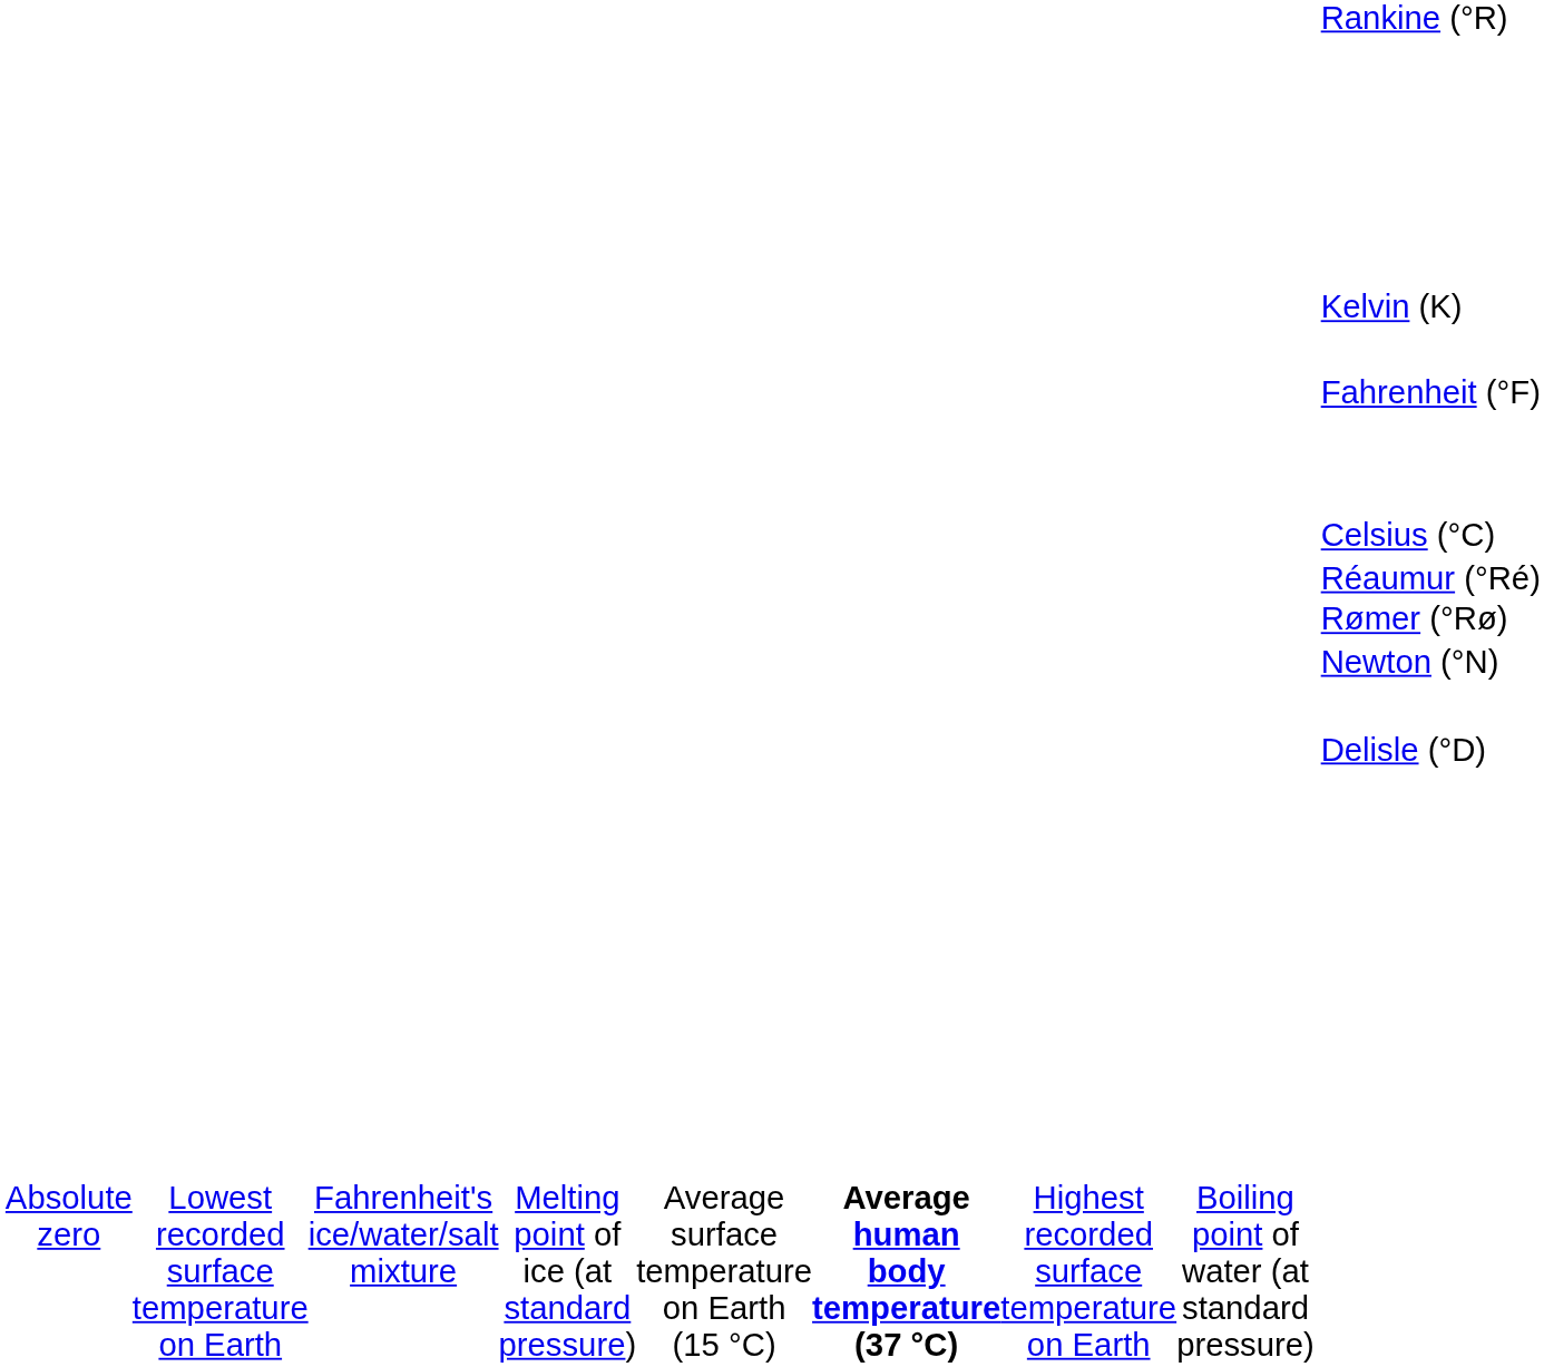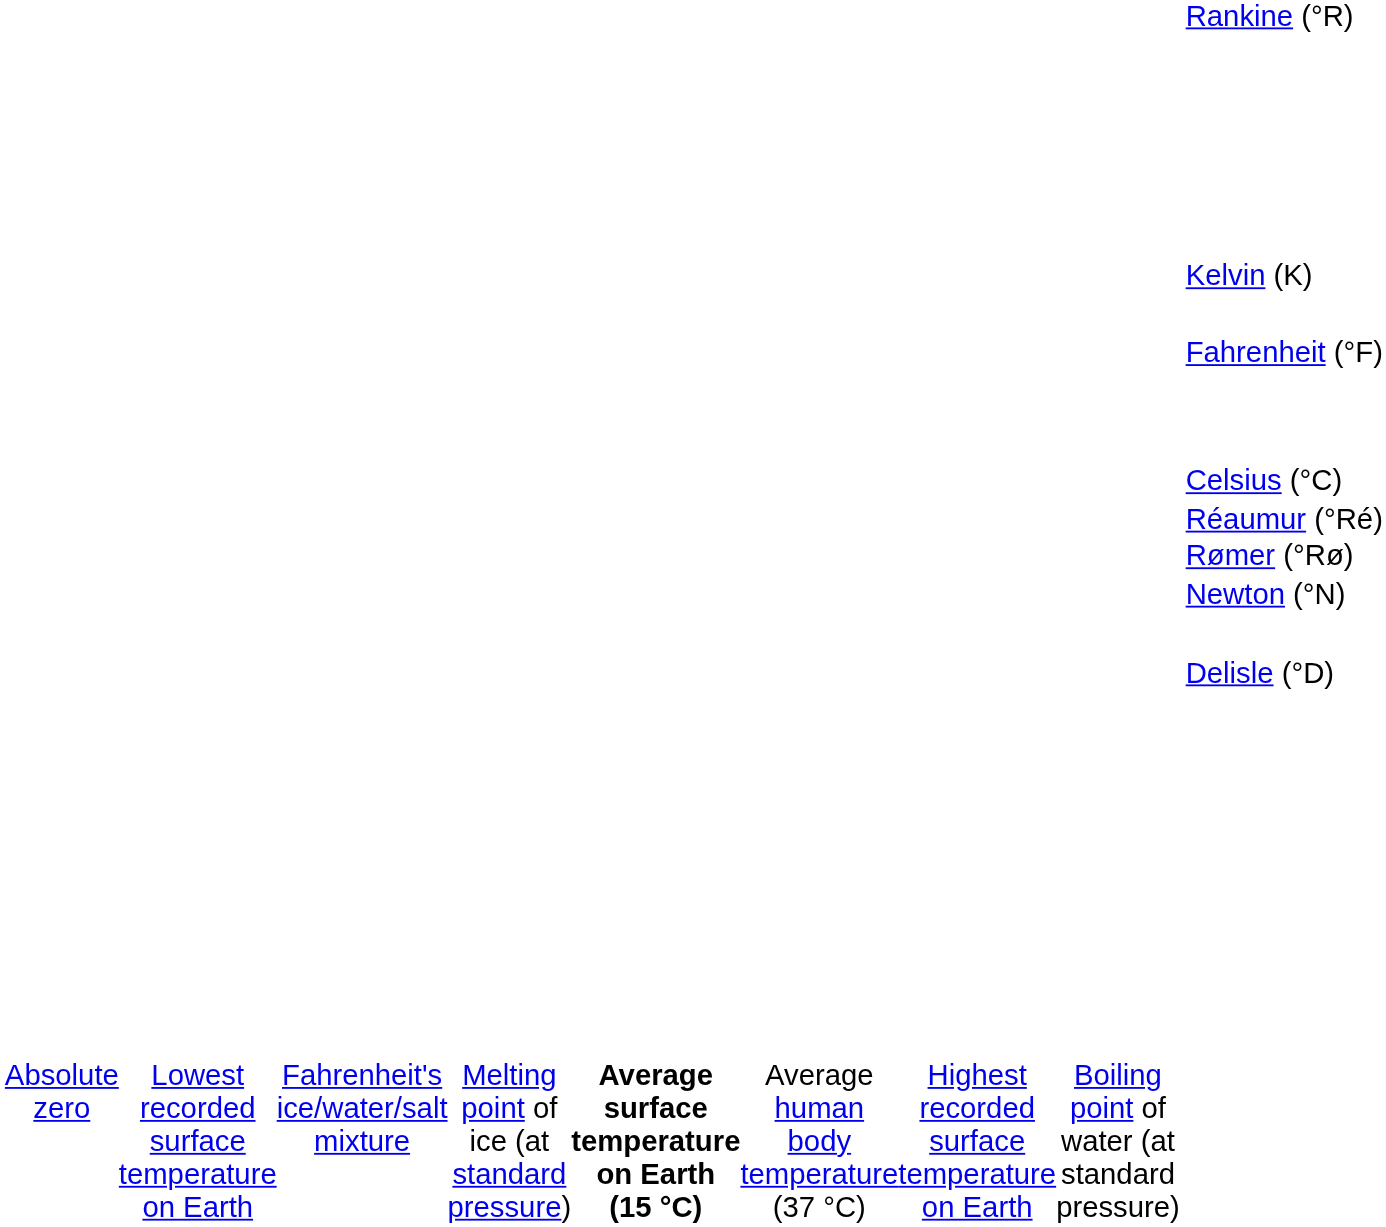Absolute zero | column 5: normal -> bold
Absolute zero | column 6: bold -> normal
